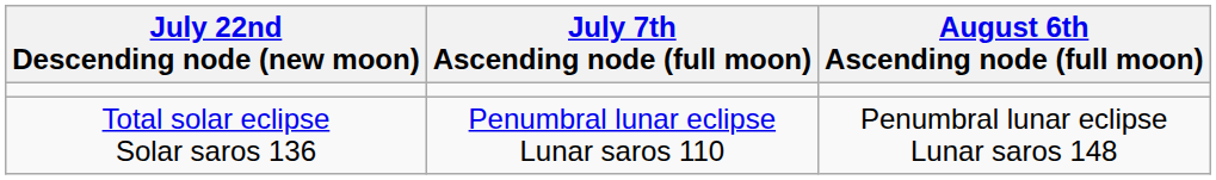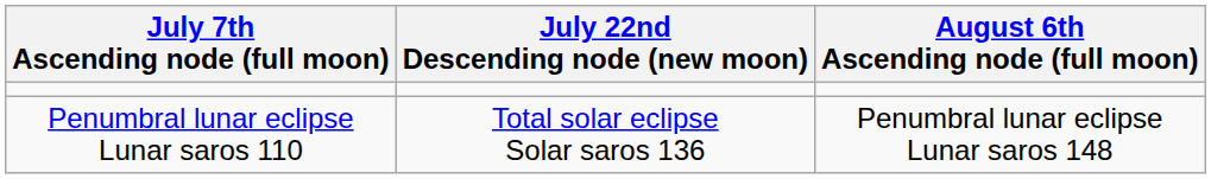columns swapped: July 7th Ascending node (full moon) <-> July 22nd Descending node (new moon)
